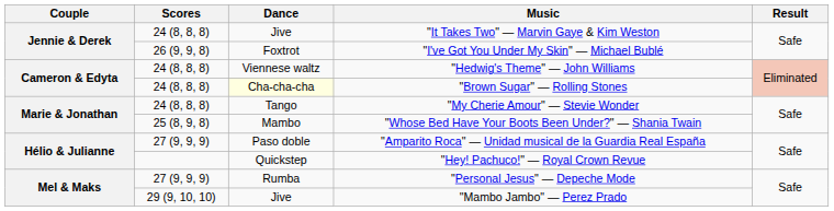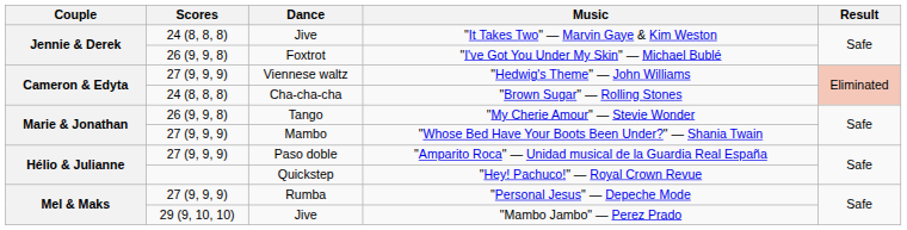"Hedwig's Theme" — John Williams | Scores: 24 (8, 8, 8) -> 27 (9, 9, 9)
"Brown Sugar" — Rolling Stones | Dance: lightyellow background -> no background
"My Cherie Amour" — Stevie Wonder | Scores: 24 (8, 8, 8) -> 26 (9, 9, 8)
"Whose Bed Have Your Boots Been Under?" — Shania Twain | Scores: 25 (8, 9, 8) -> 27 (9, 9, 9)
